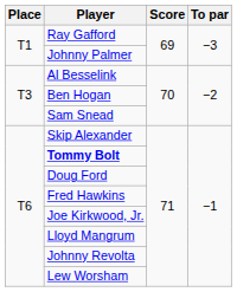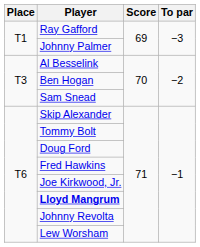Tommy Bolt | Player: bold -> normal
Lloyd Mangrum | Player: normal -> bold
